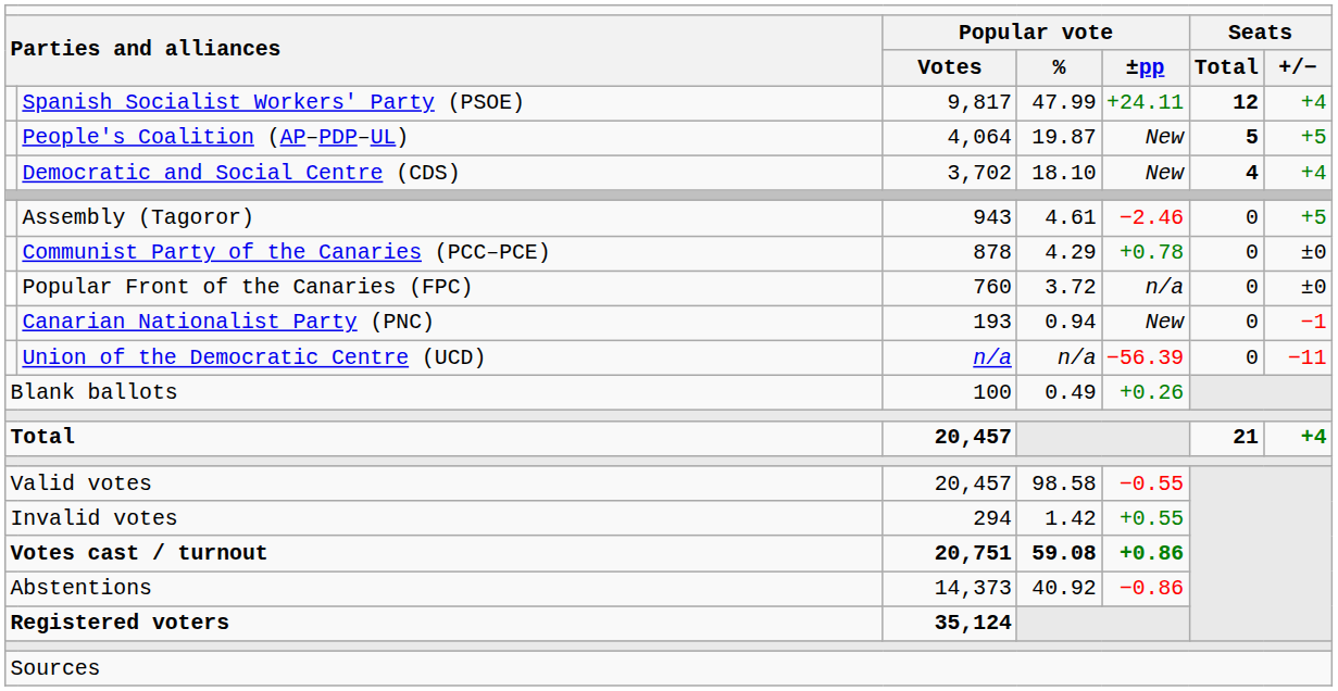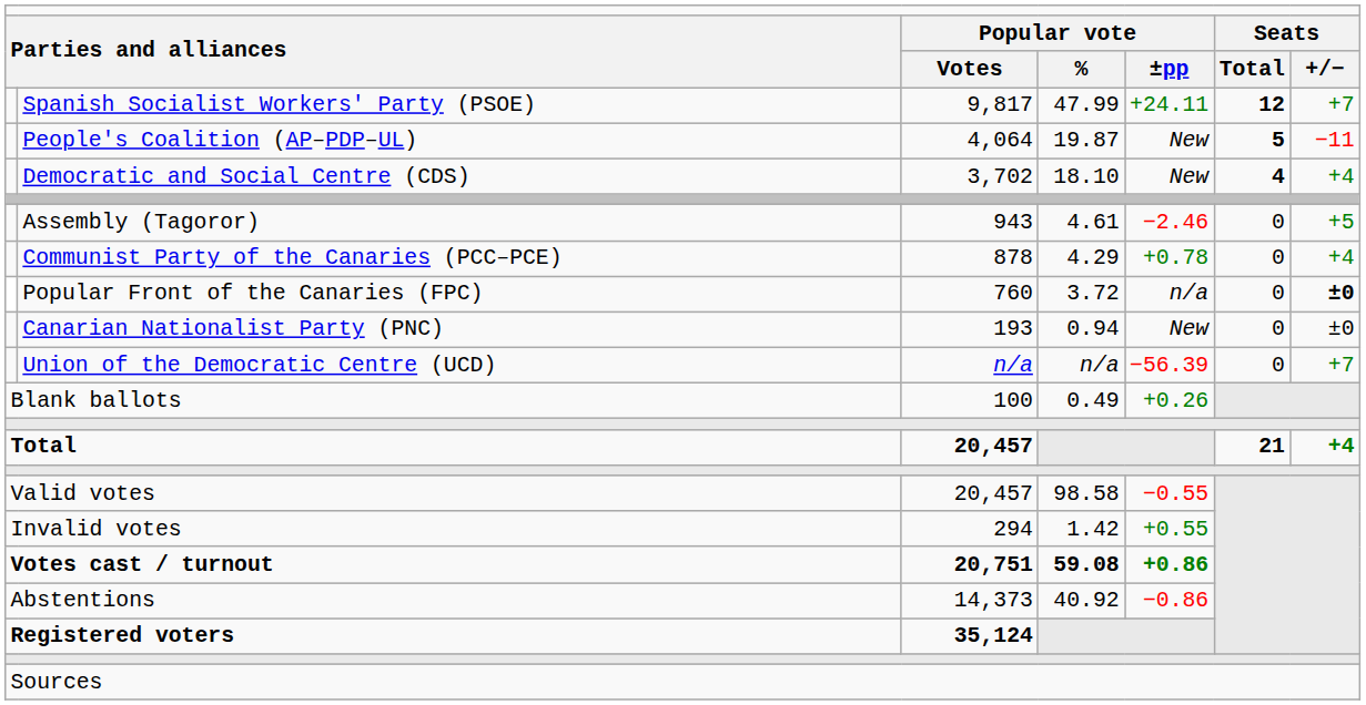Spanish Socialist Workers' Party (PSOE) | column 7: +4 -> +7
People's Coalition (AP–PDP–UL) | column 7: +5 -> −11
Communist Party of the Canaries (PCC–PCE) | column 7: ±0 -> +4
Popular Front of the Canaries (FPC) | column 7: normal -> bold
Canarian Nationalist Party (PNC) | column 7: −1 -> ±0
Union of the Democratic Centre (UCD) | column 7: −11 -> +7
